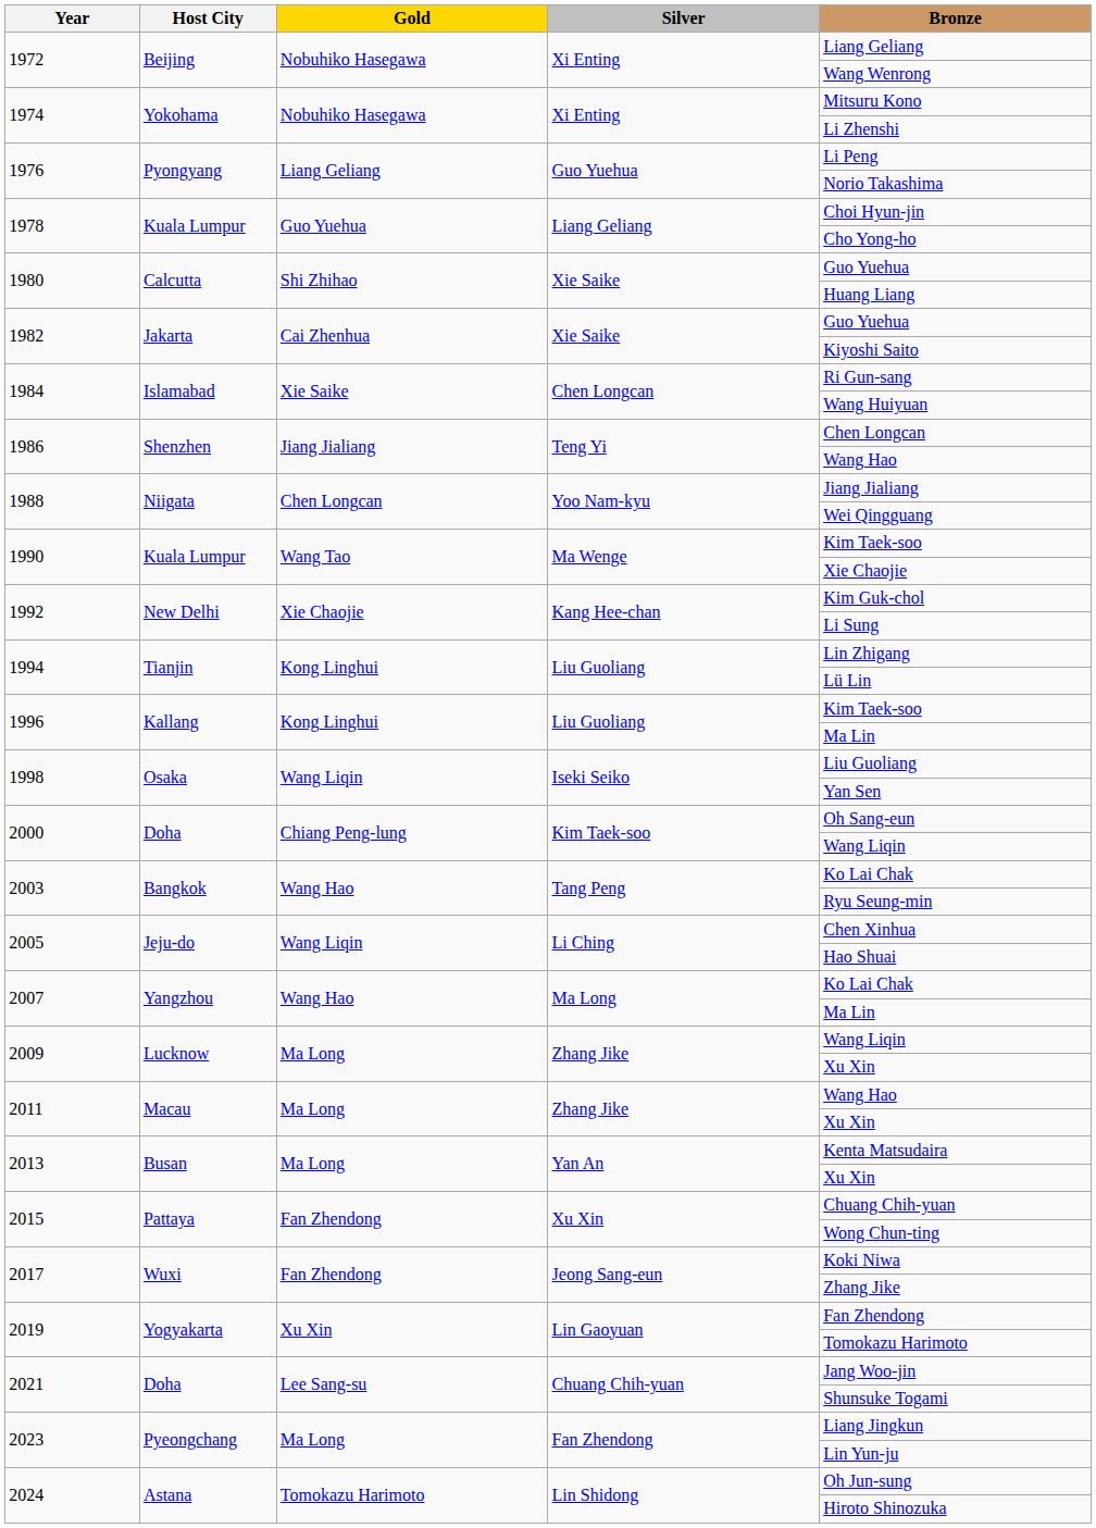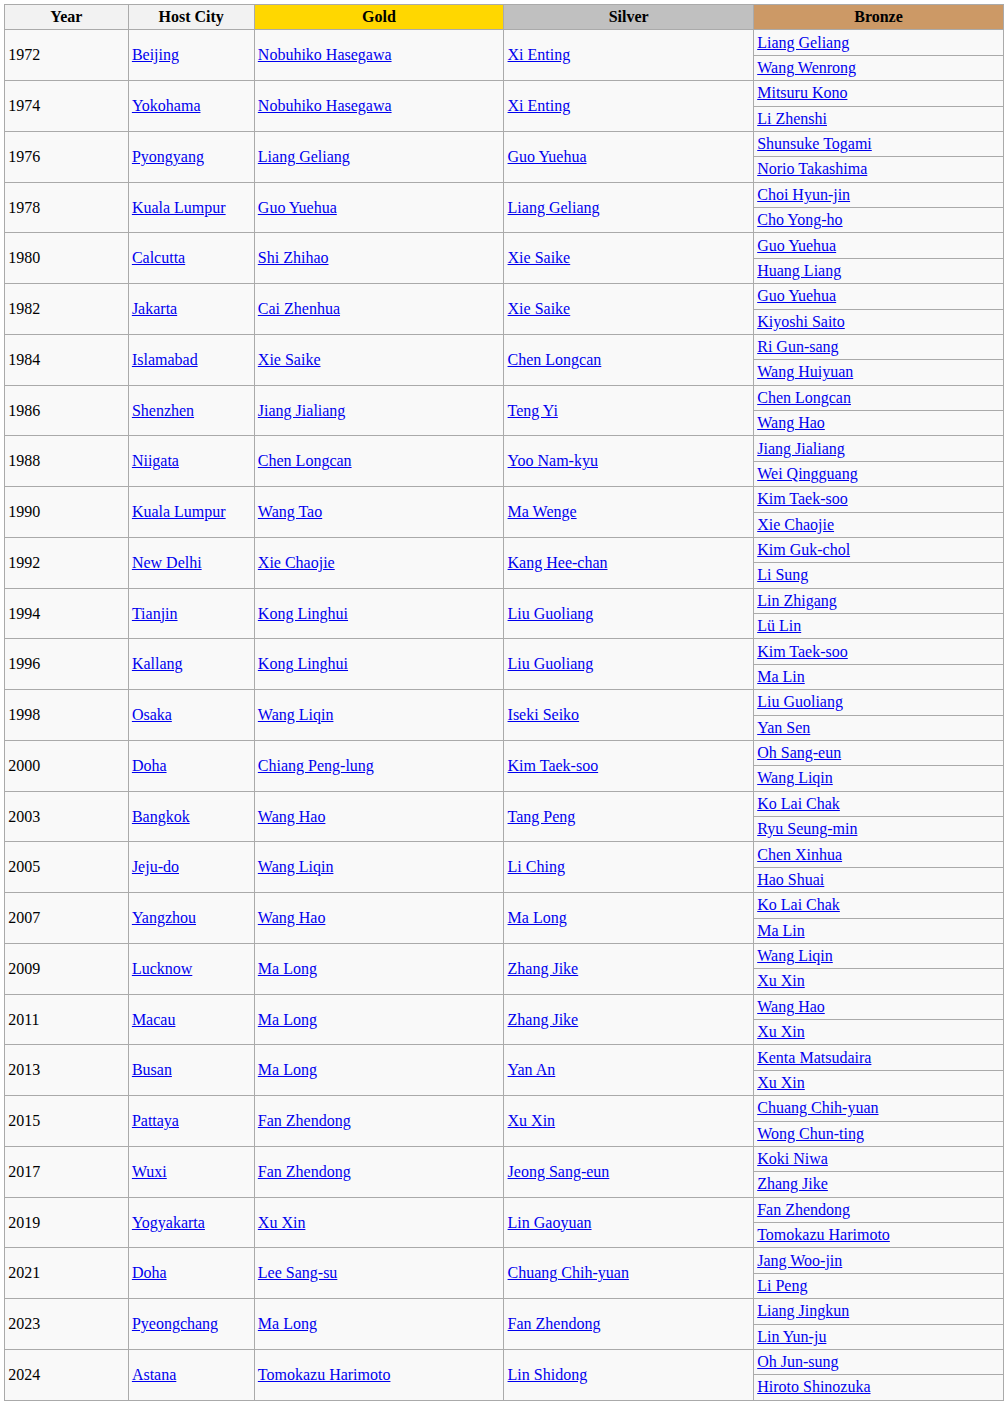row 6 | Bronze: Li Peng -> Shunsuke Togami
row 51 | Bronze: Shunsuke Togami -> Li Peng
